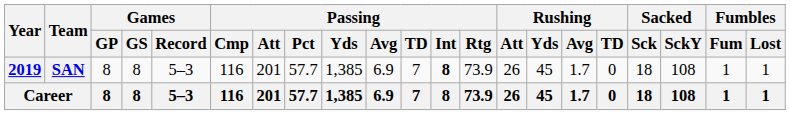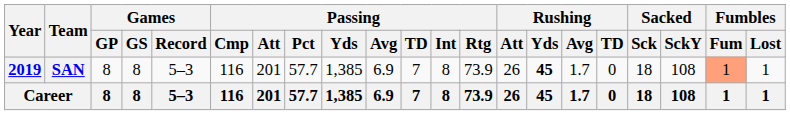SAN | Passing / Int: bold -> normal
SAN | Rushing / Yds: normal -> bold
SAN | Fumbles / Fum: no background -> lightsalmon background
